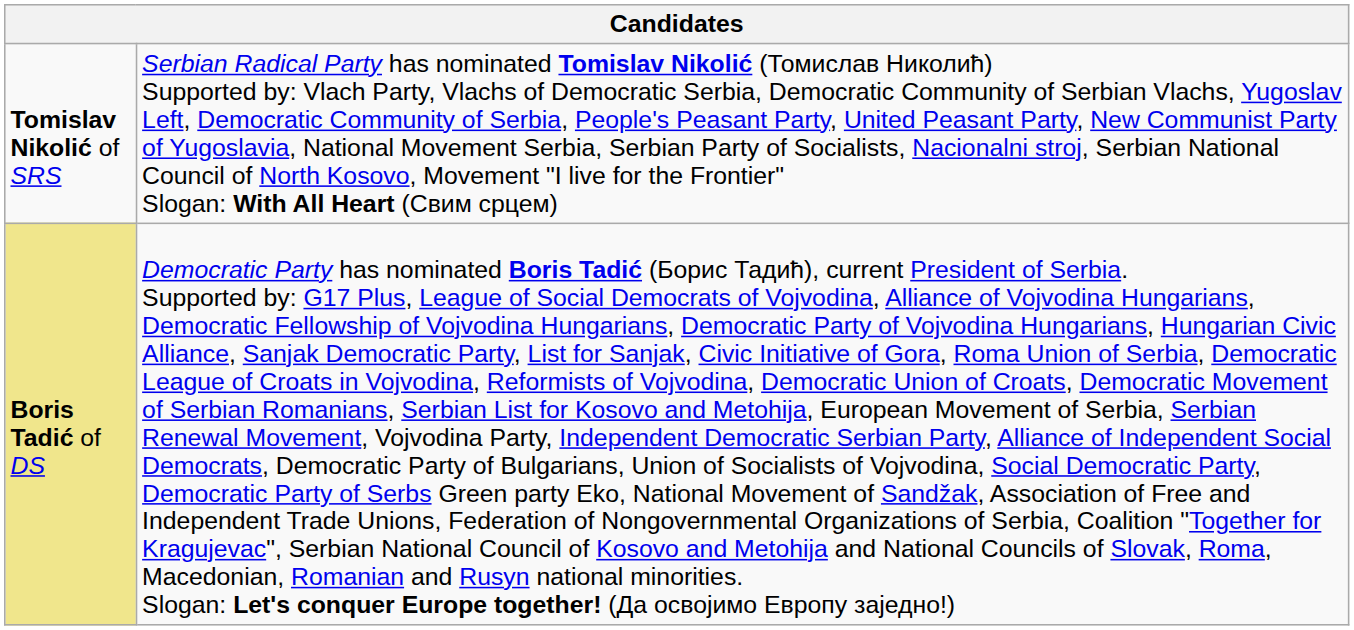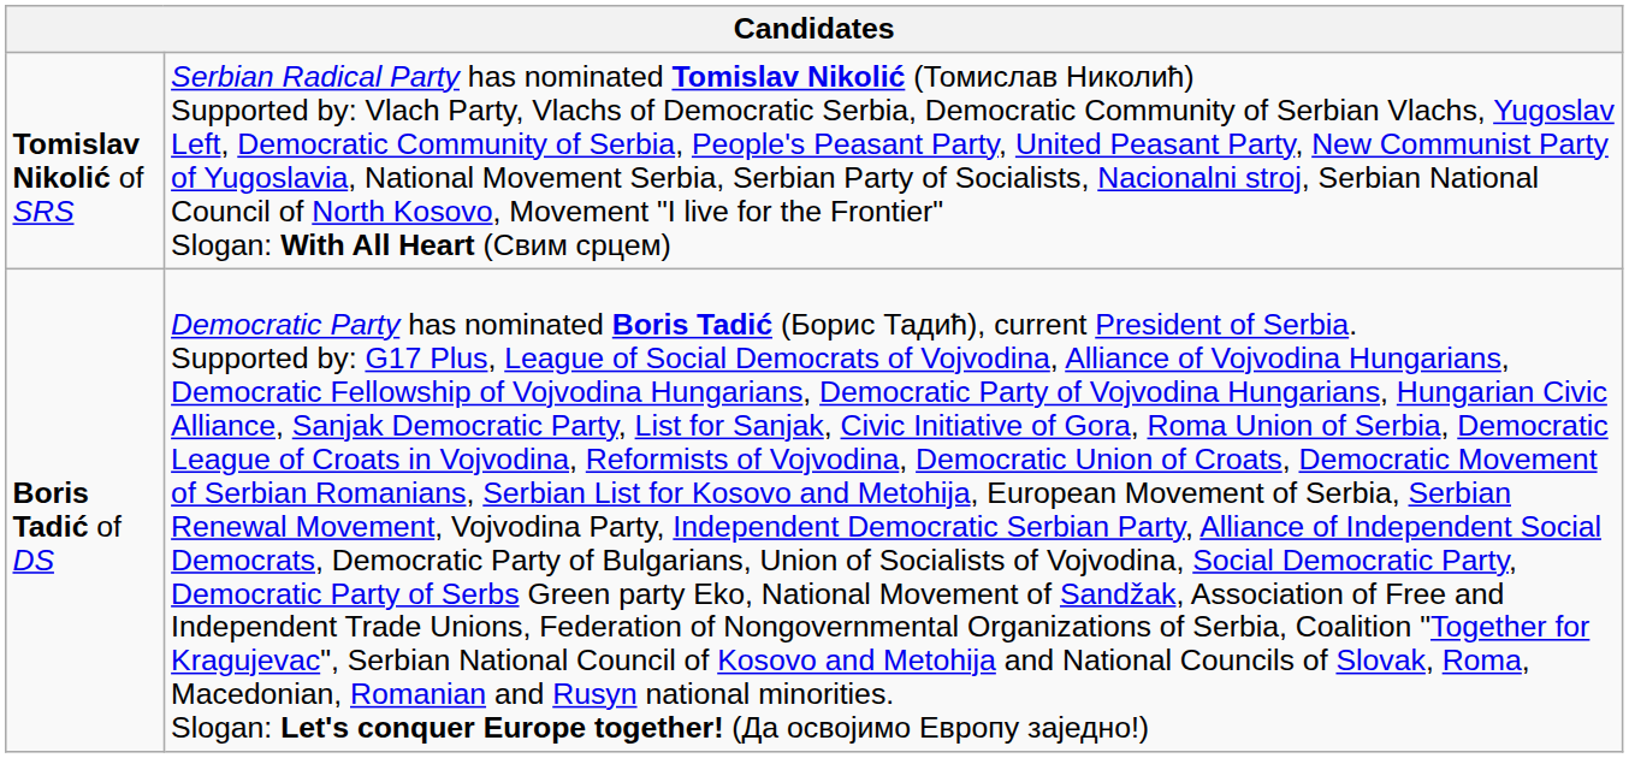Boris Tadić of DS | column 1: khaki background -> no background
